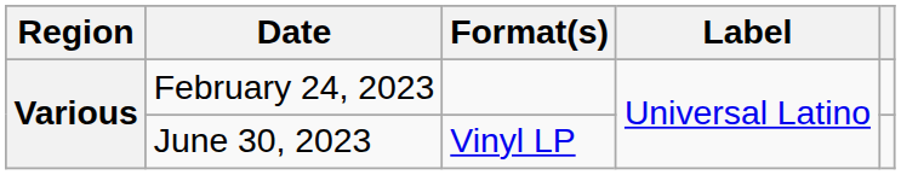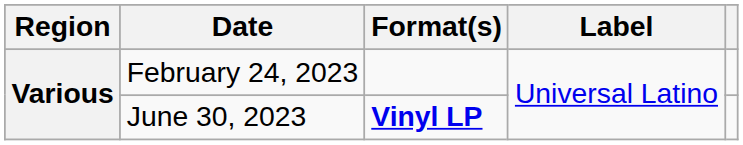June 30, 2023 | Format(s): normal -> bold
